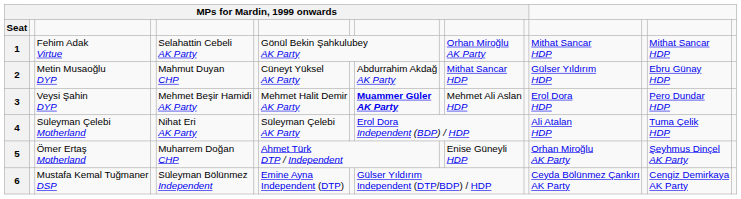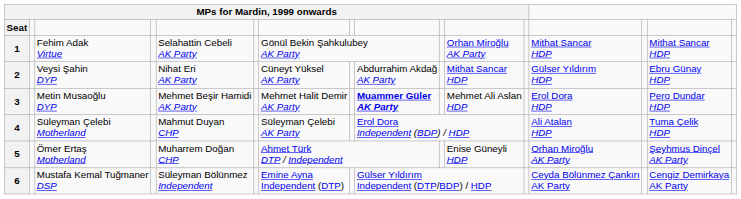2 | column 3: Metin Musaoğlu DYP -> Veysi Şahin DYP
2 | column 5: Mahmut Duyan CHP -> Nihat Eri AK Party
3 | column 3: Veysi Şahin DYP -> Metin Musaoğlu DYP
4 | column 5: Nihat Eri AK Party -> Mahmut Duyan CHP
